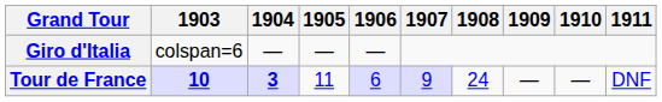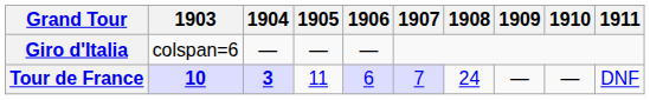Tour de France | 1907: 9 -> 7
